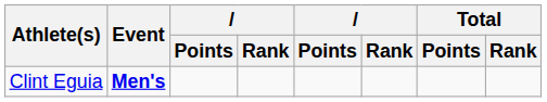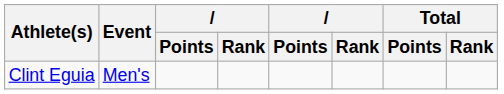Clint Eguia | Event: bold -> normal
